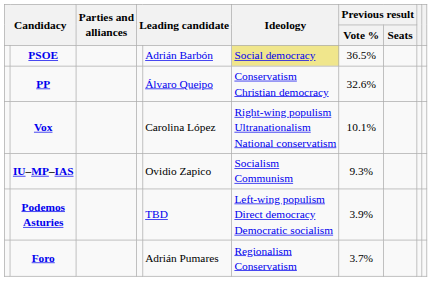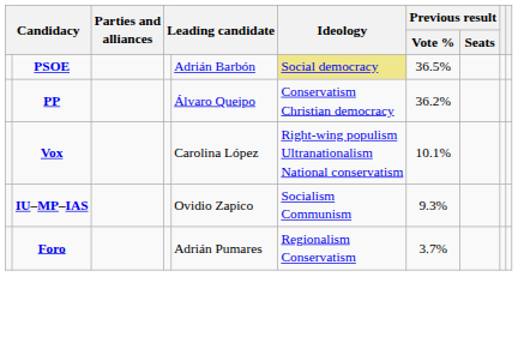PP | Previous result / Vote %: 32.6% -> 36.2%
- row: Podemos Asturies | TBD | Left-wing populism Direct democracy Democratic socialism | 3.9%
